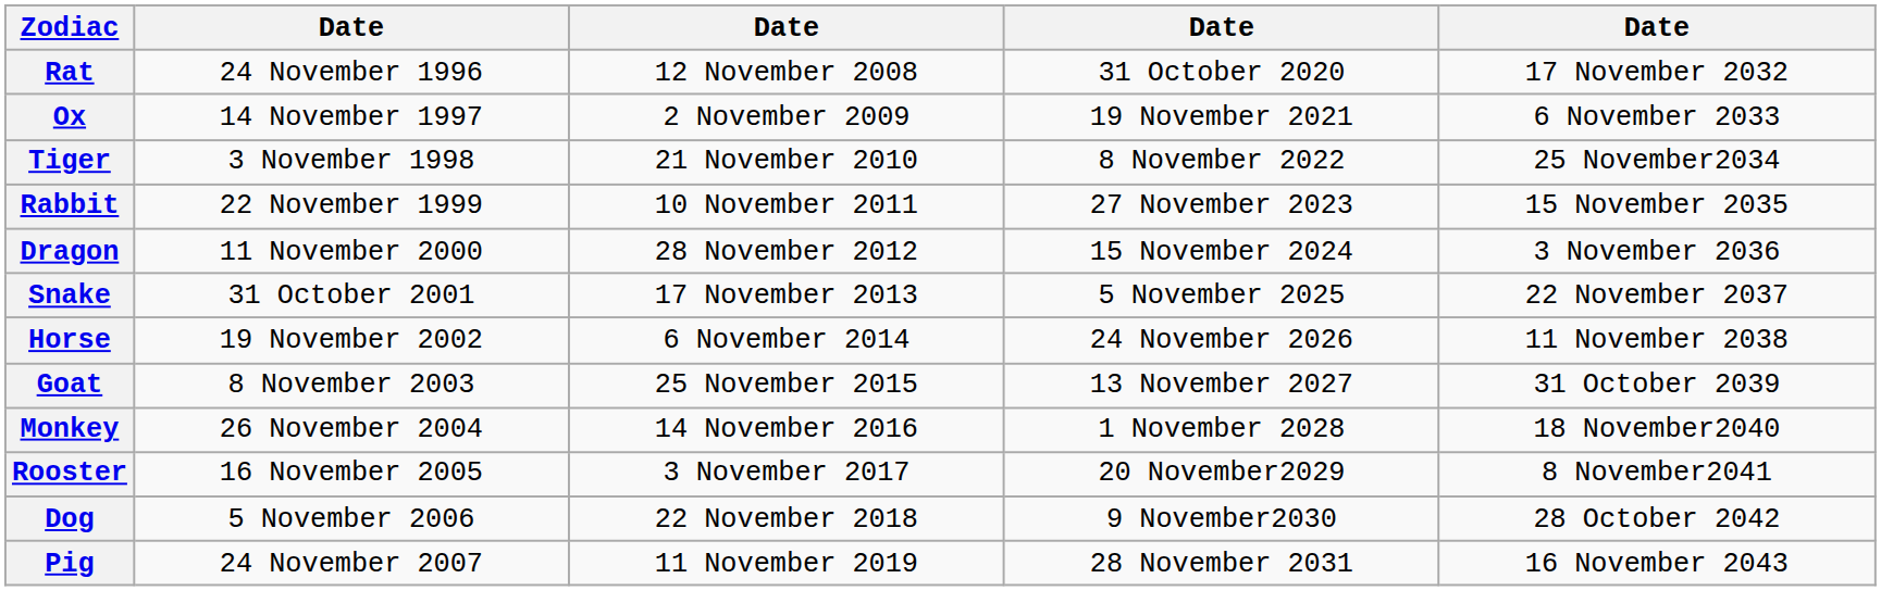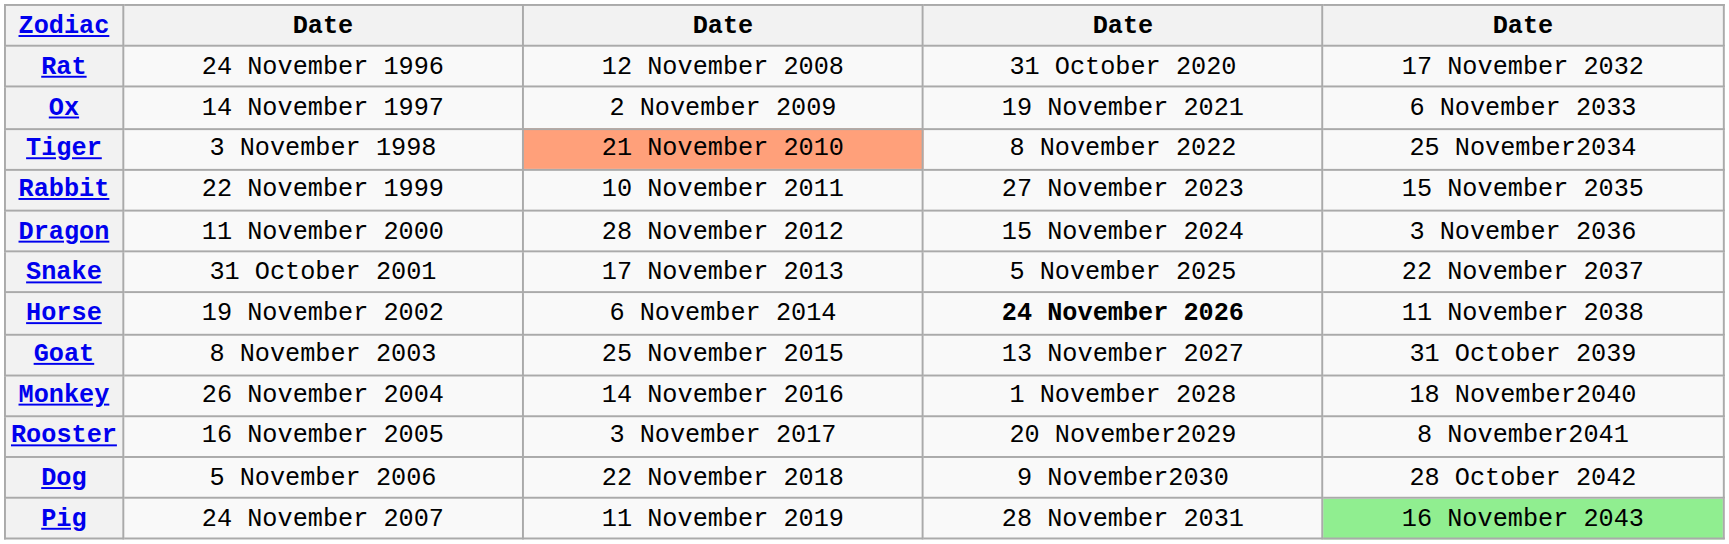Tiger | column 3: no background -> lightsalmon background
Horse | column 4: normal -> bold
Pig | column 5: no background -> lightgreen background
